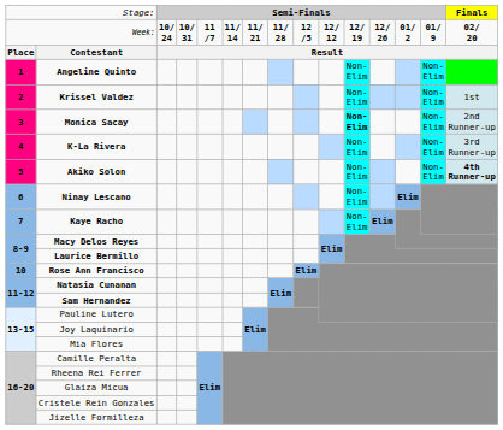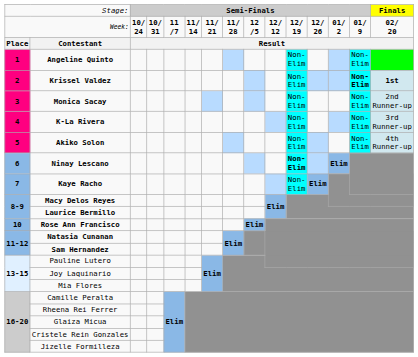Krissel Valdez | column 14: normal -> bold
Krissel Valdez | column 15: normal -> bold
Monica Sacay | column 11: bold -> normal
Akiko Solon | column 15: bold -> normal
Ninay Lescano | column 11: normal -> bold
